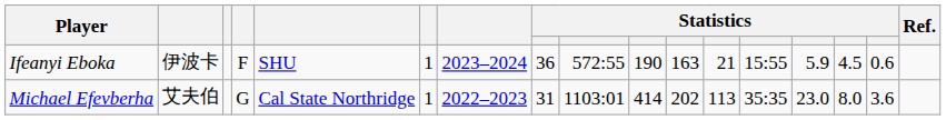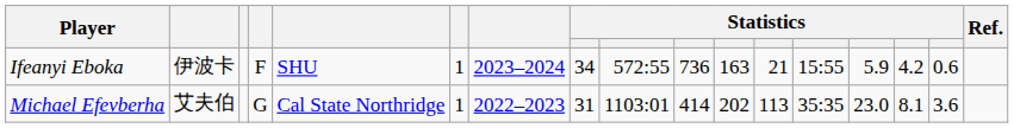Ifeanyi Eboka | column 8: 36 -> 34
Ifeanyi Eboka | column 10: 190 -> 736
Ifeanyi Eboka | column 15: 4.5 -> 4.2
Michael Efevberha | column 15: 8.0 -> 8.1
